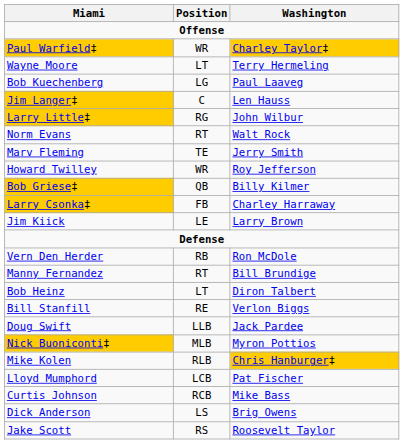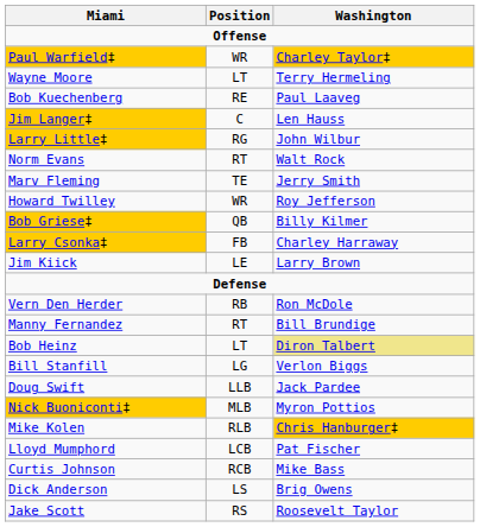Bob Kuechenberg | Position: LG -> RE
Bob Heinz | Washington: no background -> khaki background
Bill Stanfill | Position: RE -> LG
